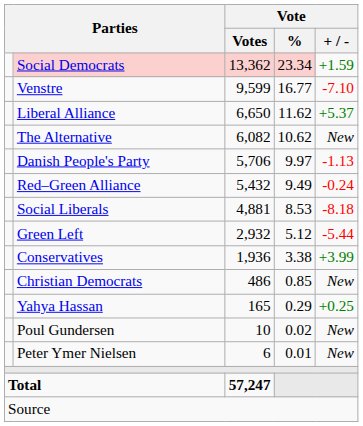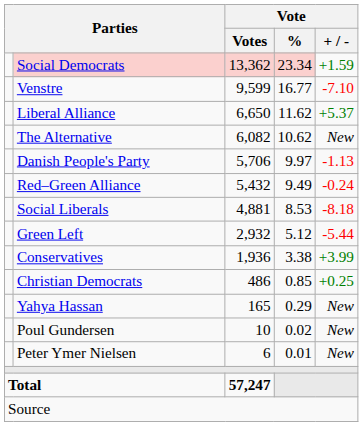Christian Democrats | Vote / + / -: New -> +0.25
Yahya Hassan | Vote / + / -: +0.25 -> New
